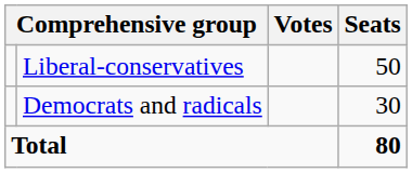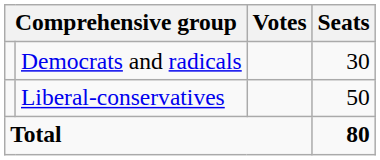rows swapped: Liberal-conservatives <-> Democrats and radicals
